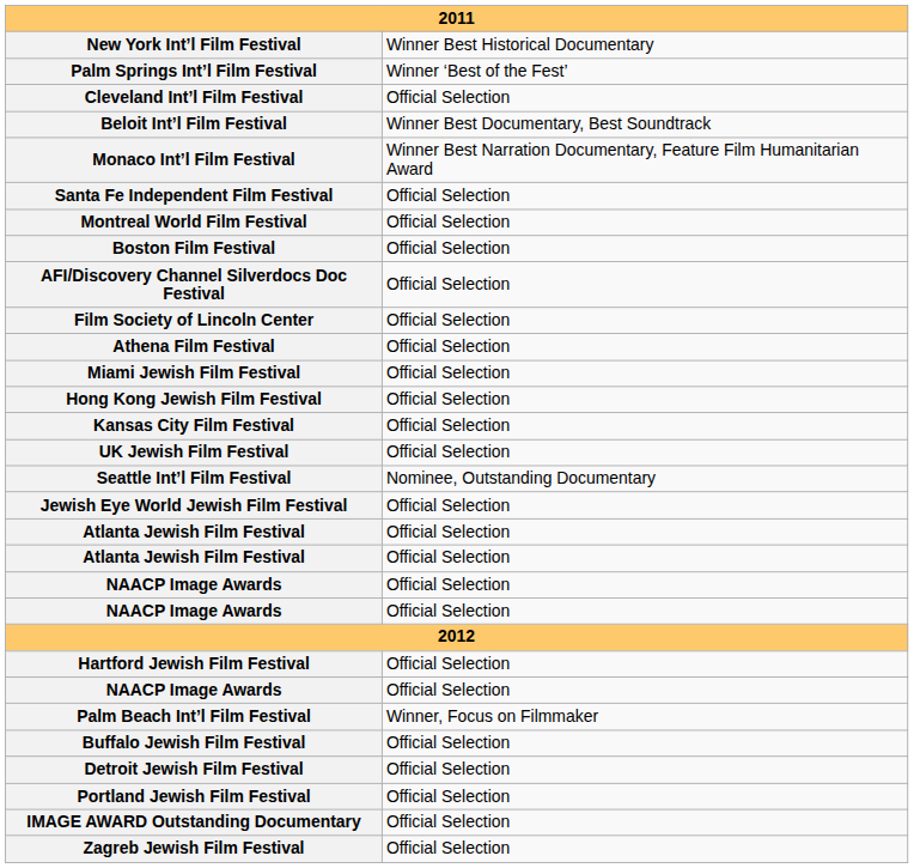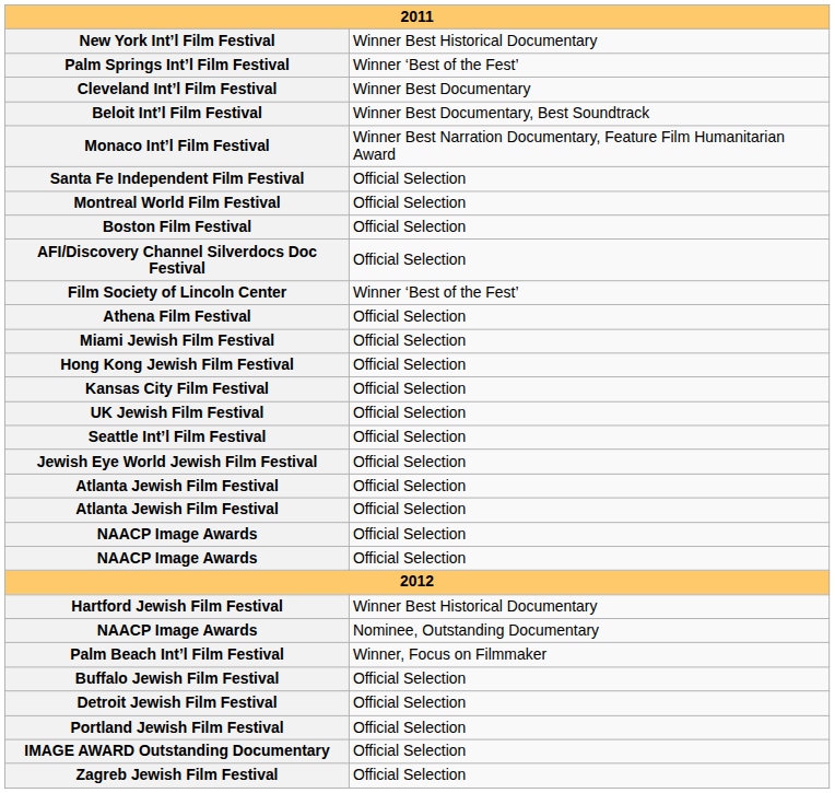row 4 | column 2: Official Selection -> Winner Best Documentary
row 11 | column 2: Official Selection -> Winner ‘Best of the Fest’
row 17 | column 2: Nominee, Outstanding Documentary -> Official Selection
row 24 | column 2: Official Selection -> Winner Best Historical Documentary
row 25 | column 2: Official Selection -> Nominee, Outstanding Documentary
